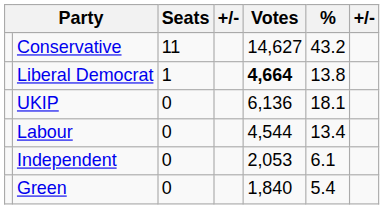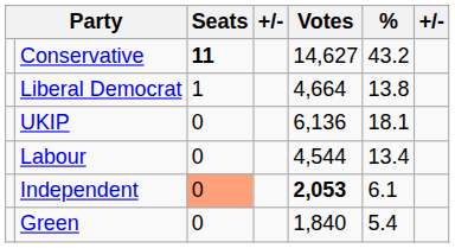Conservative | Seats: normal -> bold
Liberal Democrat | Votes: bold -> normal
Independent | Seats: no background -> lightsalmon background
Independent | Votes: normal -> bold
